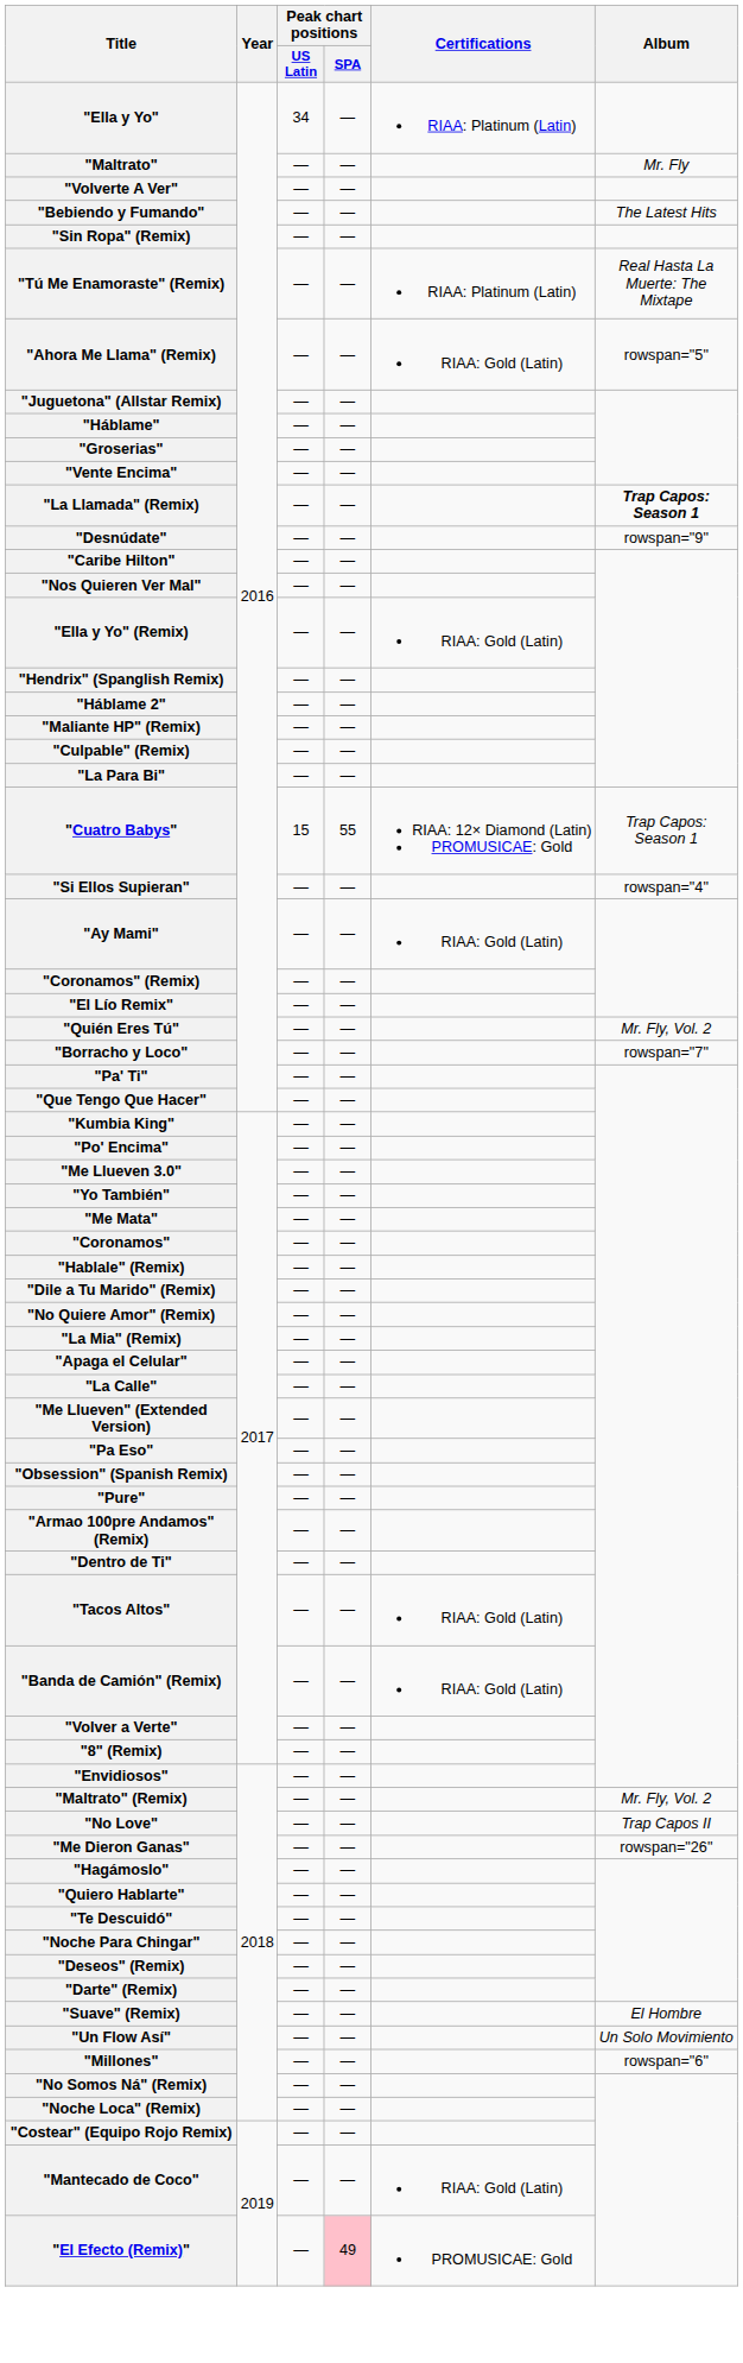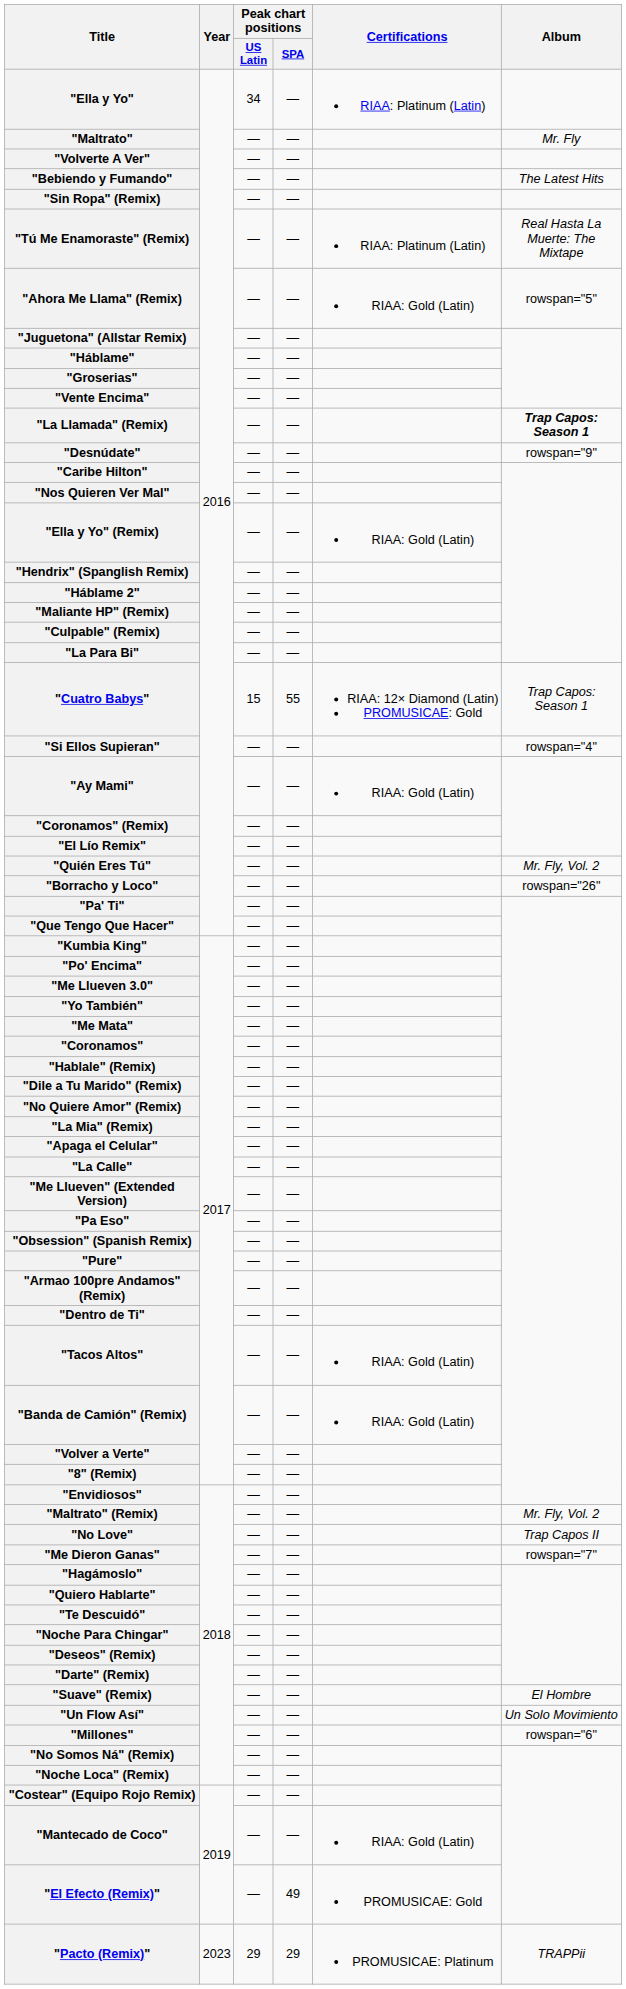"Borracho y Loco" | Album: rowspan="7" -> rowspan="26"
"Me Dieron Ganas" | Album: rowspan="26" -> rowspan="7"
"El Efecto (Remix)" | Peak chart positions / SPA: pink background -> no background
+ row: "Pacto (Remix)" | 2023 | 29 | 29 | PROMUSICAE: Platinum | TRAPPii
